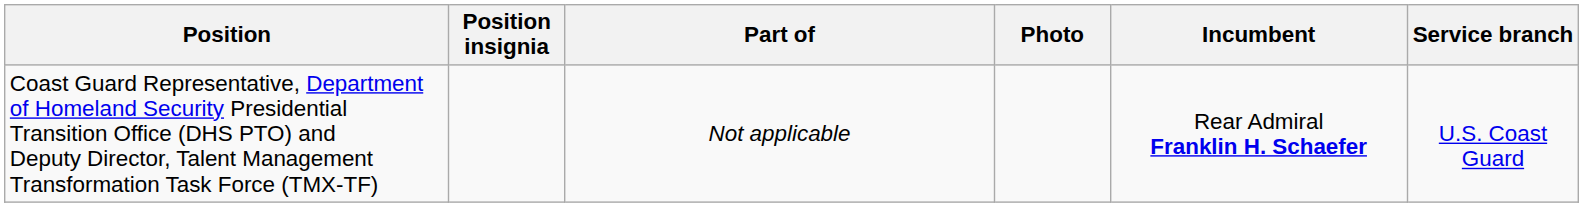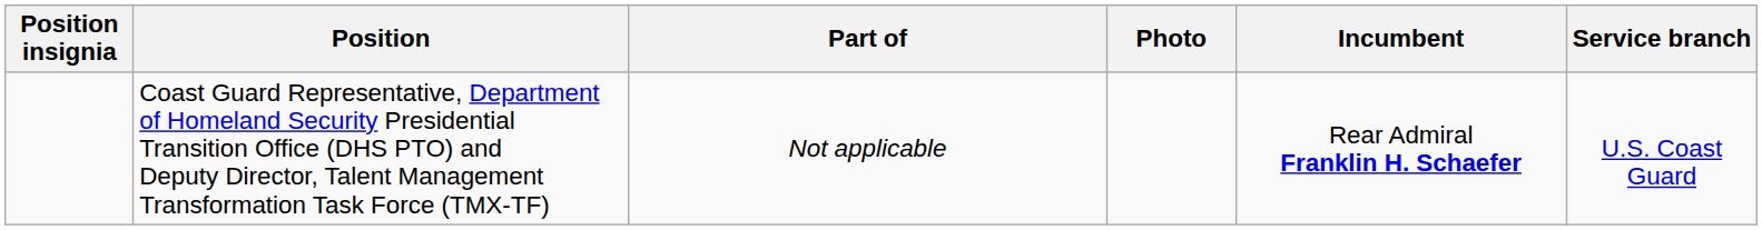columns swapped: Position insignia <-> Position
